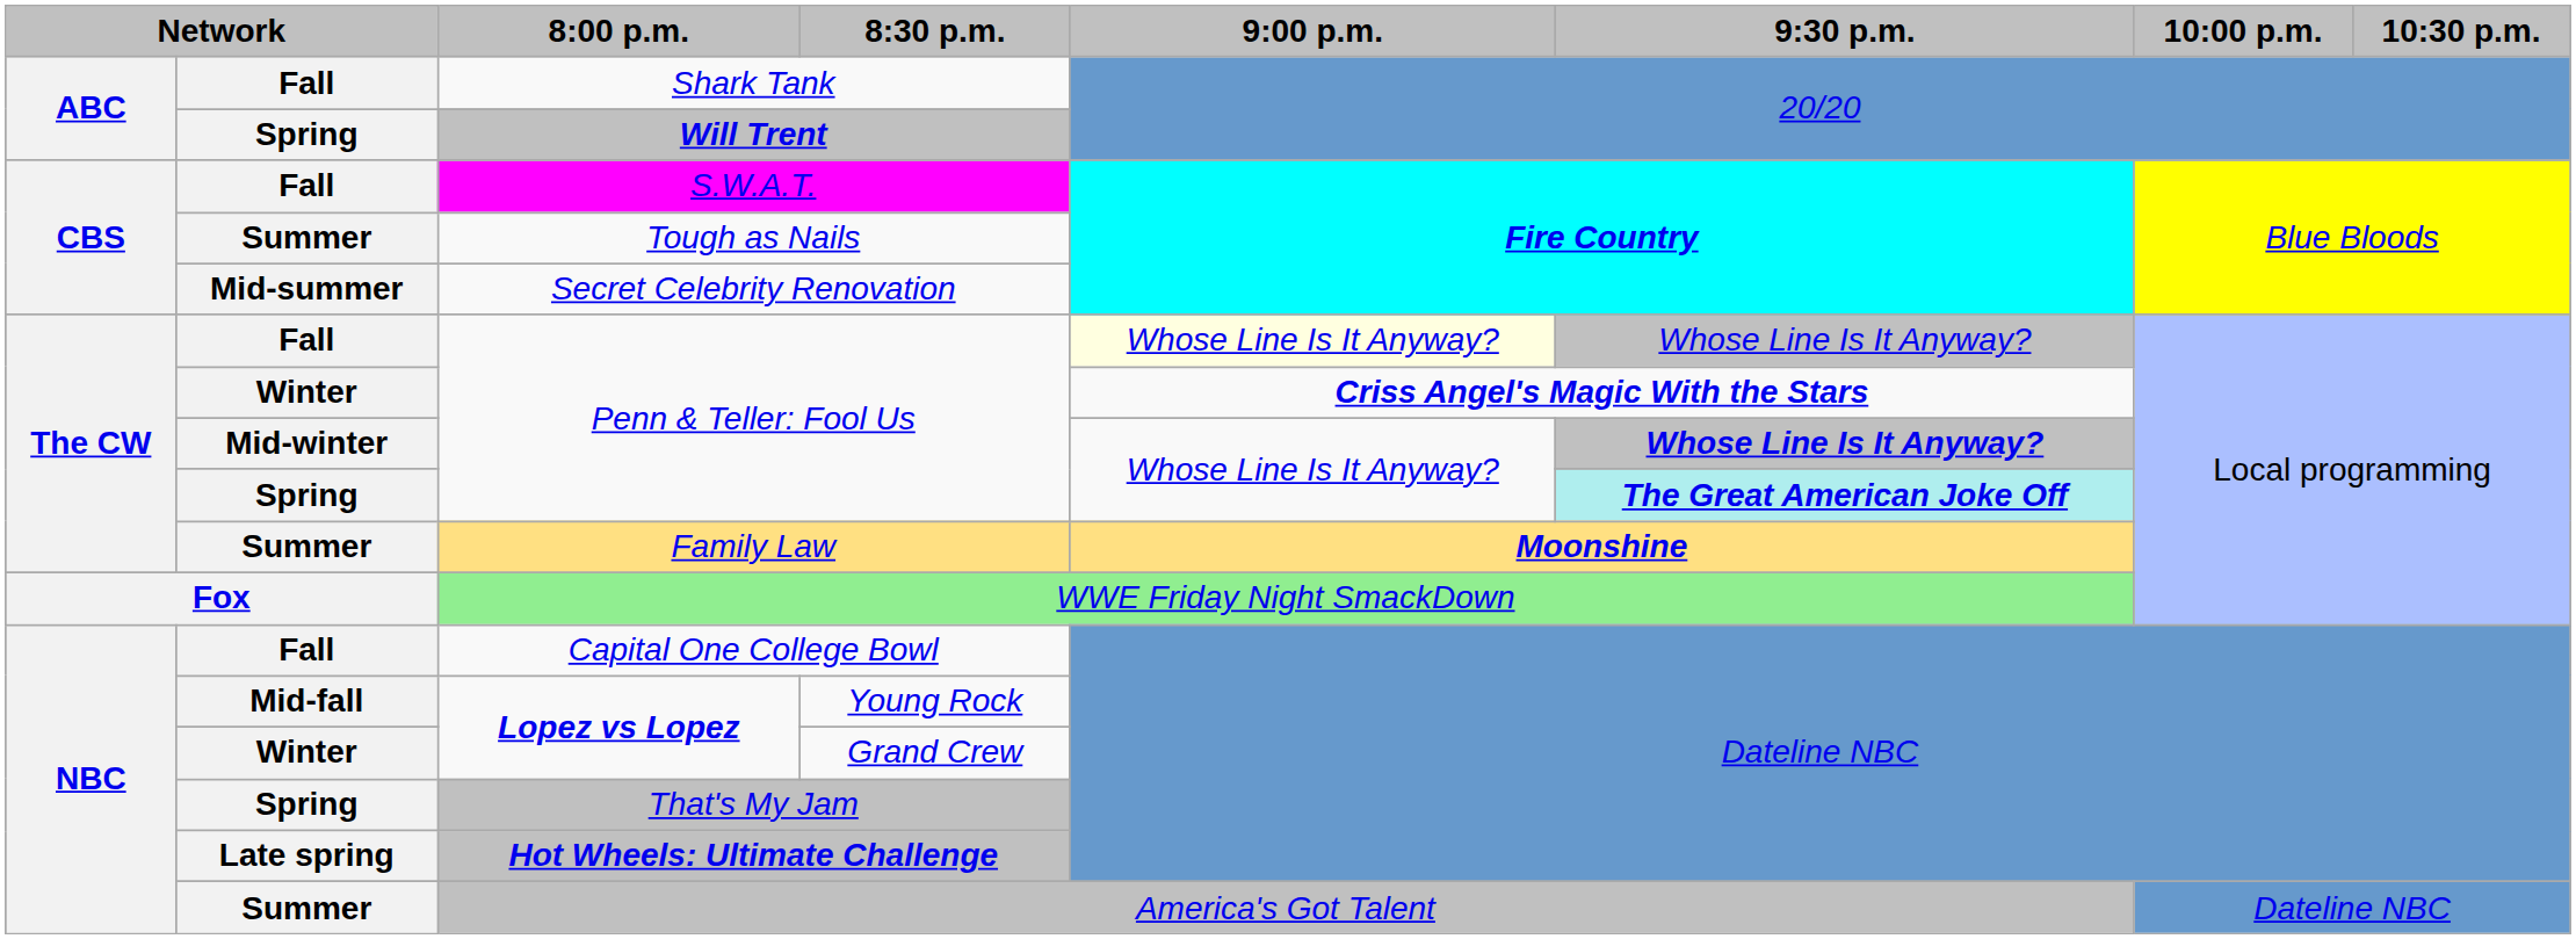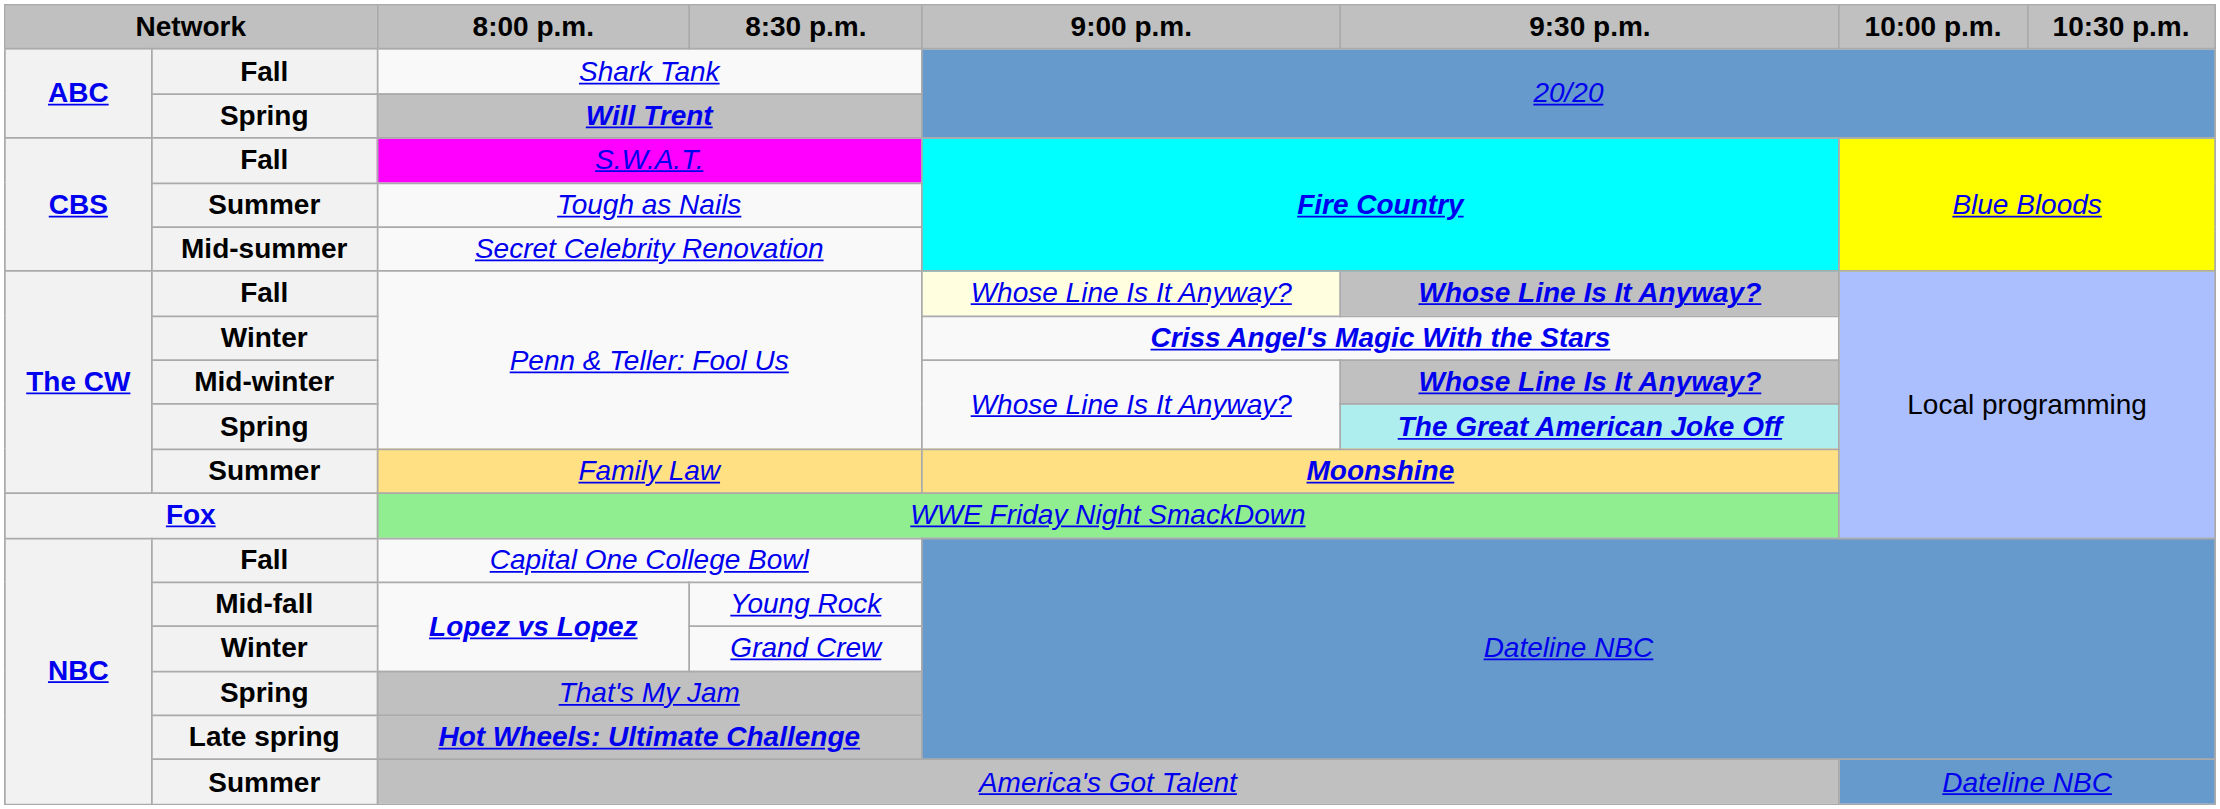Fall / Penn & Teller: Fool Us | 9:30 p.m.: normal -> bold
